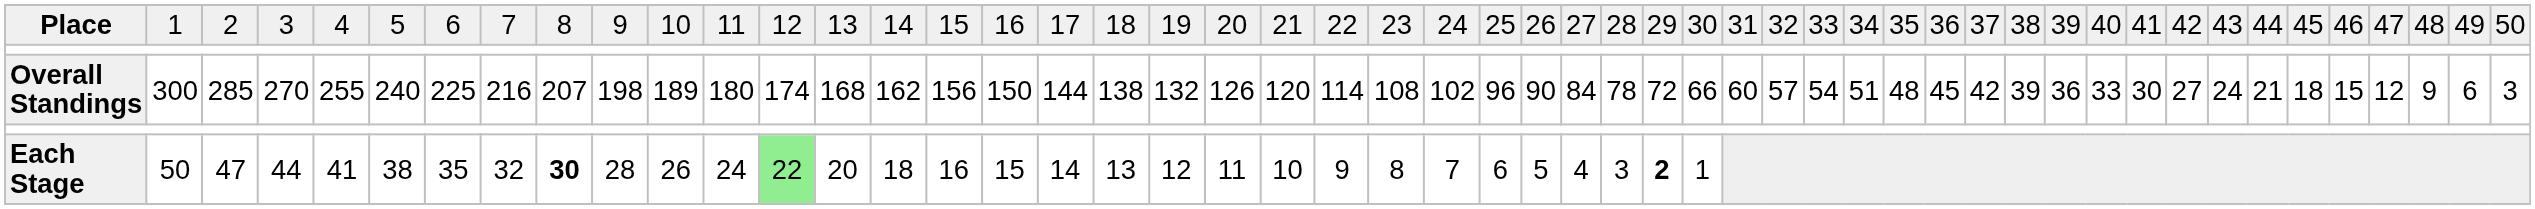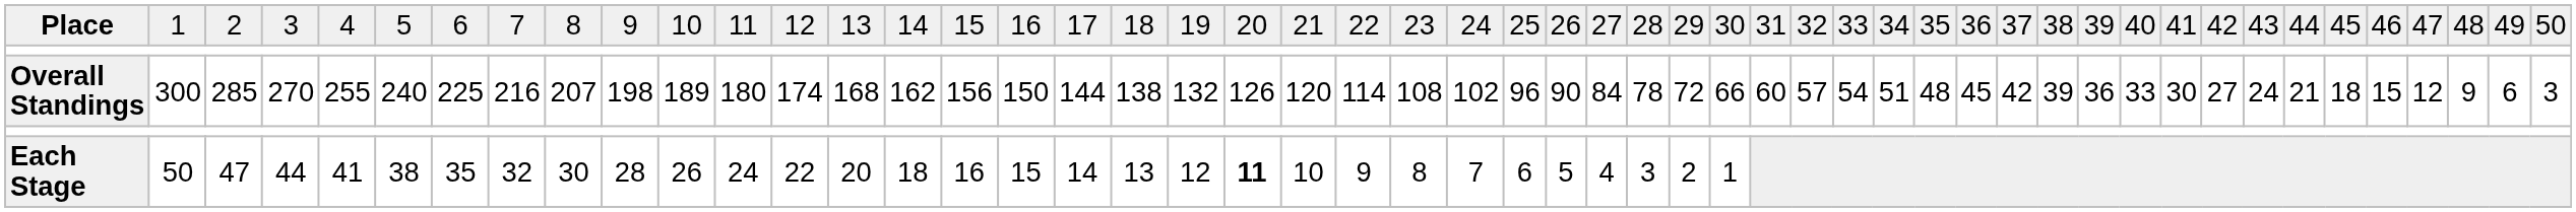Each Stage | column 9: bold -> normal
Each Stage | column 13: lightgreen background -> no background
Each Stage | column 21: normal -> bold
Each Stage | column 30: bold -> normal
